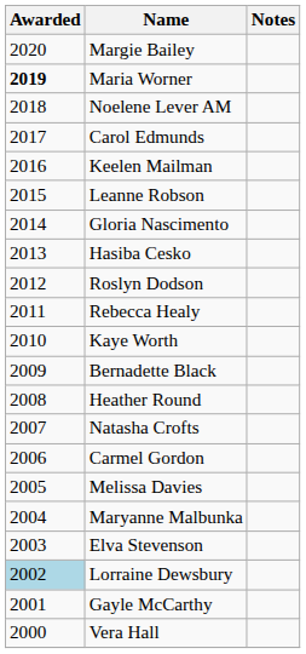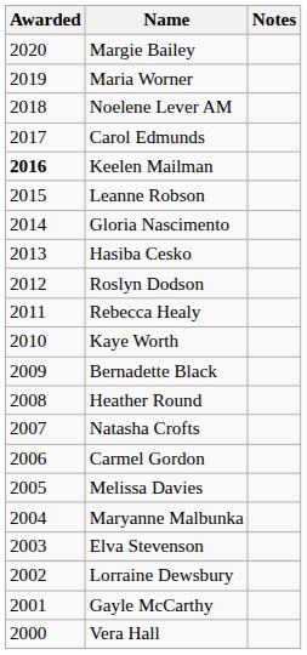Maria Worner | Awarded: bold -> normal
Keelen Mailman | Awarded: normal -> bold
Lorraine Dewsbury | Awarded: lightblue background -> no background
